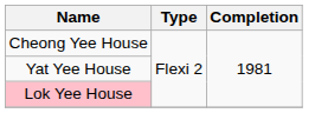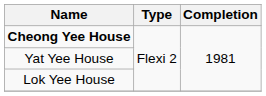Cheong Yee House | Name: normal -> bold
Lok Yee House | Name: pink background -> no background
